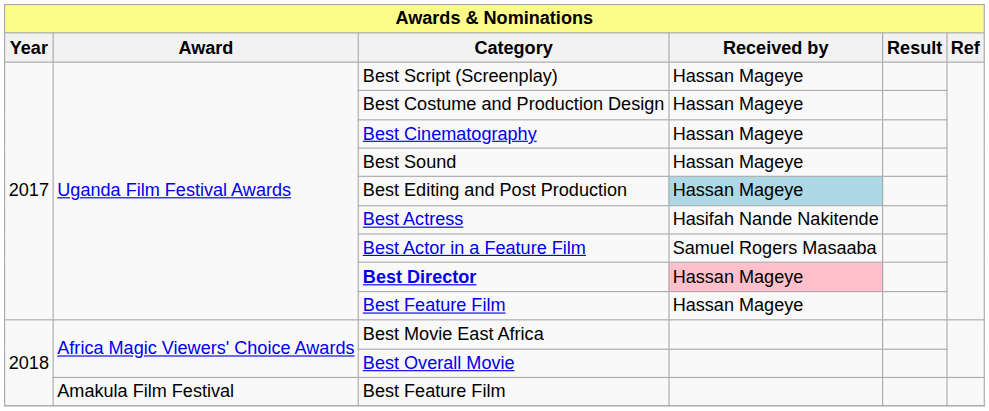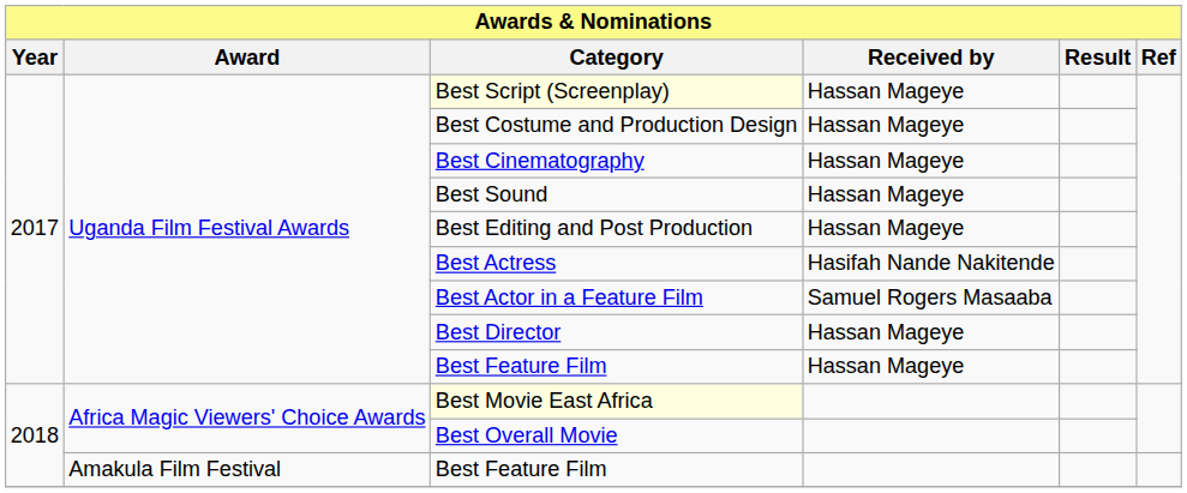Best Script (Screenplay) | Category: no background -> lightyellow background
Best Editing and Post Production | Received by: lightblue background -> no background
Best Director | Category: bold -> normal
Best Director | Received by: pink background -> no background
Best Movie East Africa | Category: no background -> lightyellow background
